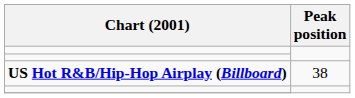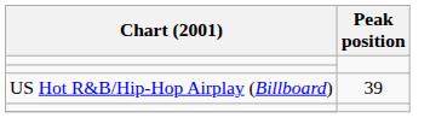row 4 | Chart (2001): bold -> normal
row 4 | Peak position: 38 -> 39
